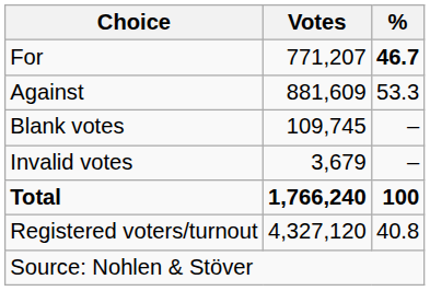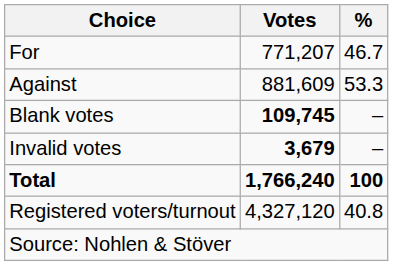For | %: bold -> normal
Blank votes | Votes: normal -> bold
Invalid votes | Votes: normal -> bold
